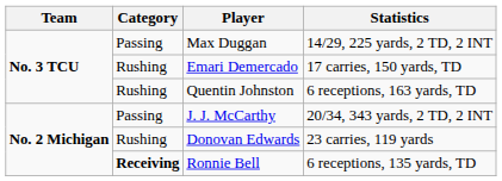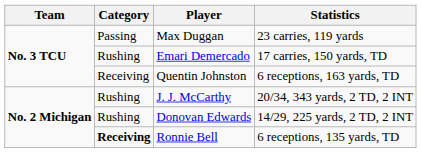Max Duggan | Statistics: 14/29, 225 yards, 2 TD, 2 INT -> 23 carries, 119 yards
Quentin Johnston | Category: Rushing -> Receiving
J. J. McCarthy | Category: Passing -> Rushing
Donovan Edwards | Statistics: 23 carries, 119 yards -> 14/29, 225 yards, 2 TD, 2 INT
